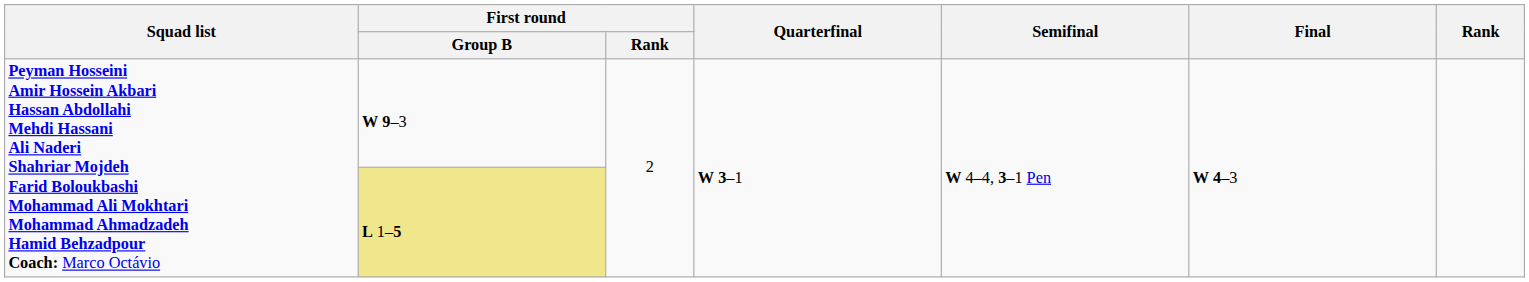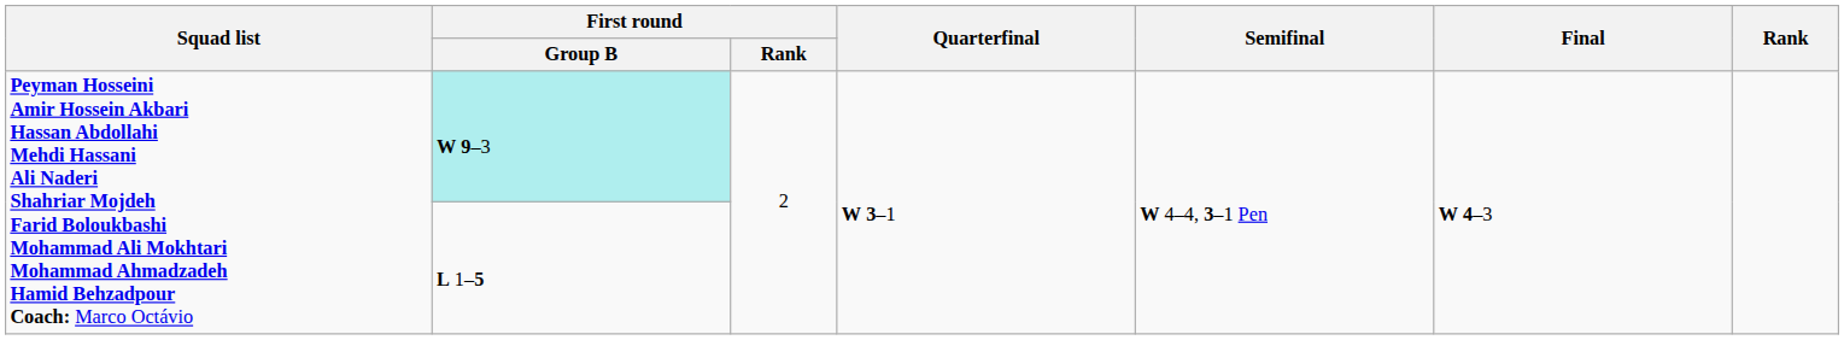W 9–3 | First round / Group B: no background -> paleturquoise background
L 1–5 | First round / Group B: khaki background -> no background
